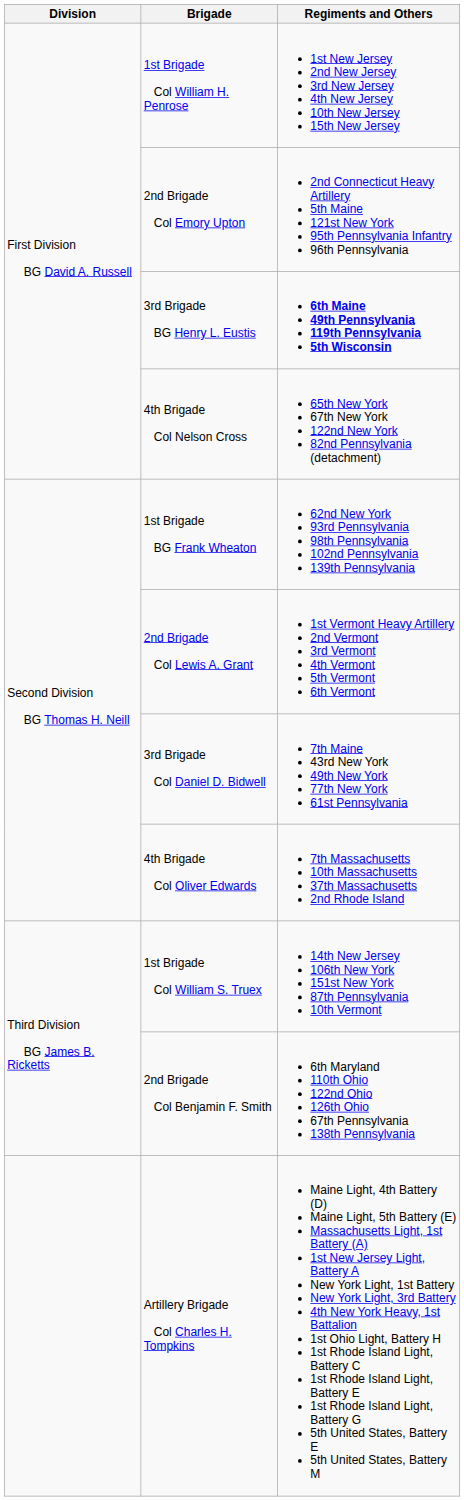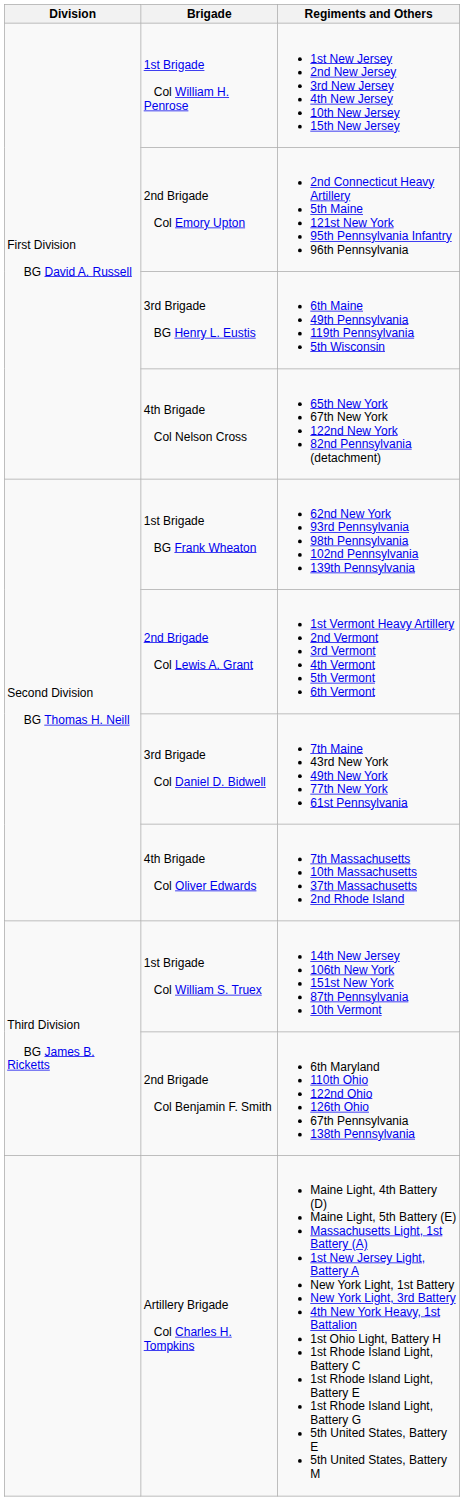3rd Brigade BG Henry L. Eustis | Regiments and Others: bold -> normal
